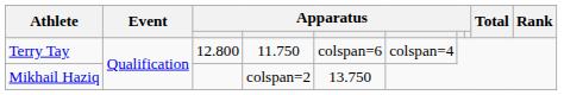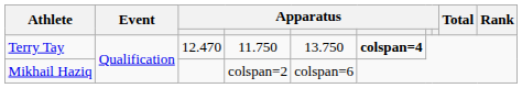Terry Tay | column 3: 12.800 -> 12.470
Terry Tay | column 5: colspan=6 -> 13.750
Terry Tay | column 6: normal -> bold
Mikhail Haziq | column 5: 13.750 -> colspan=6
